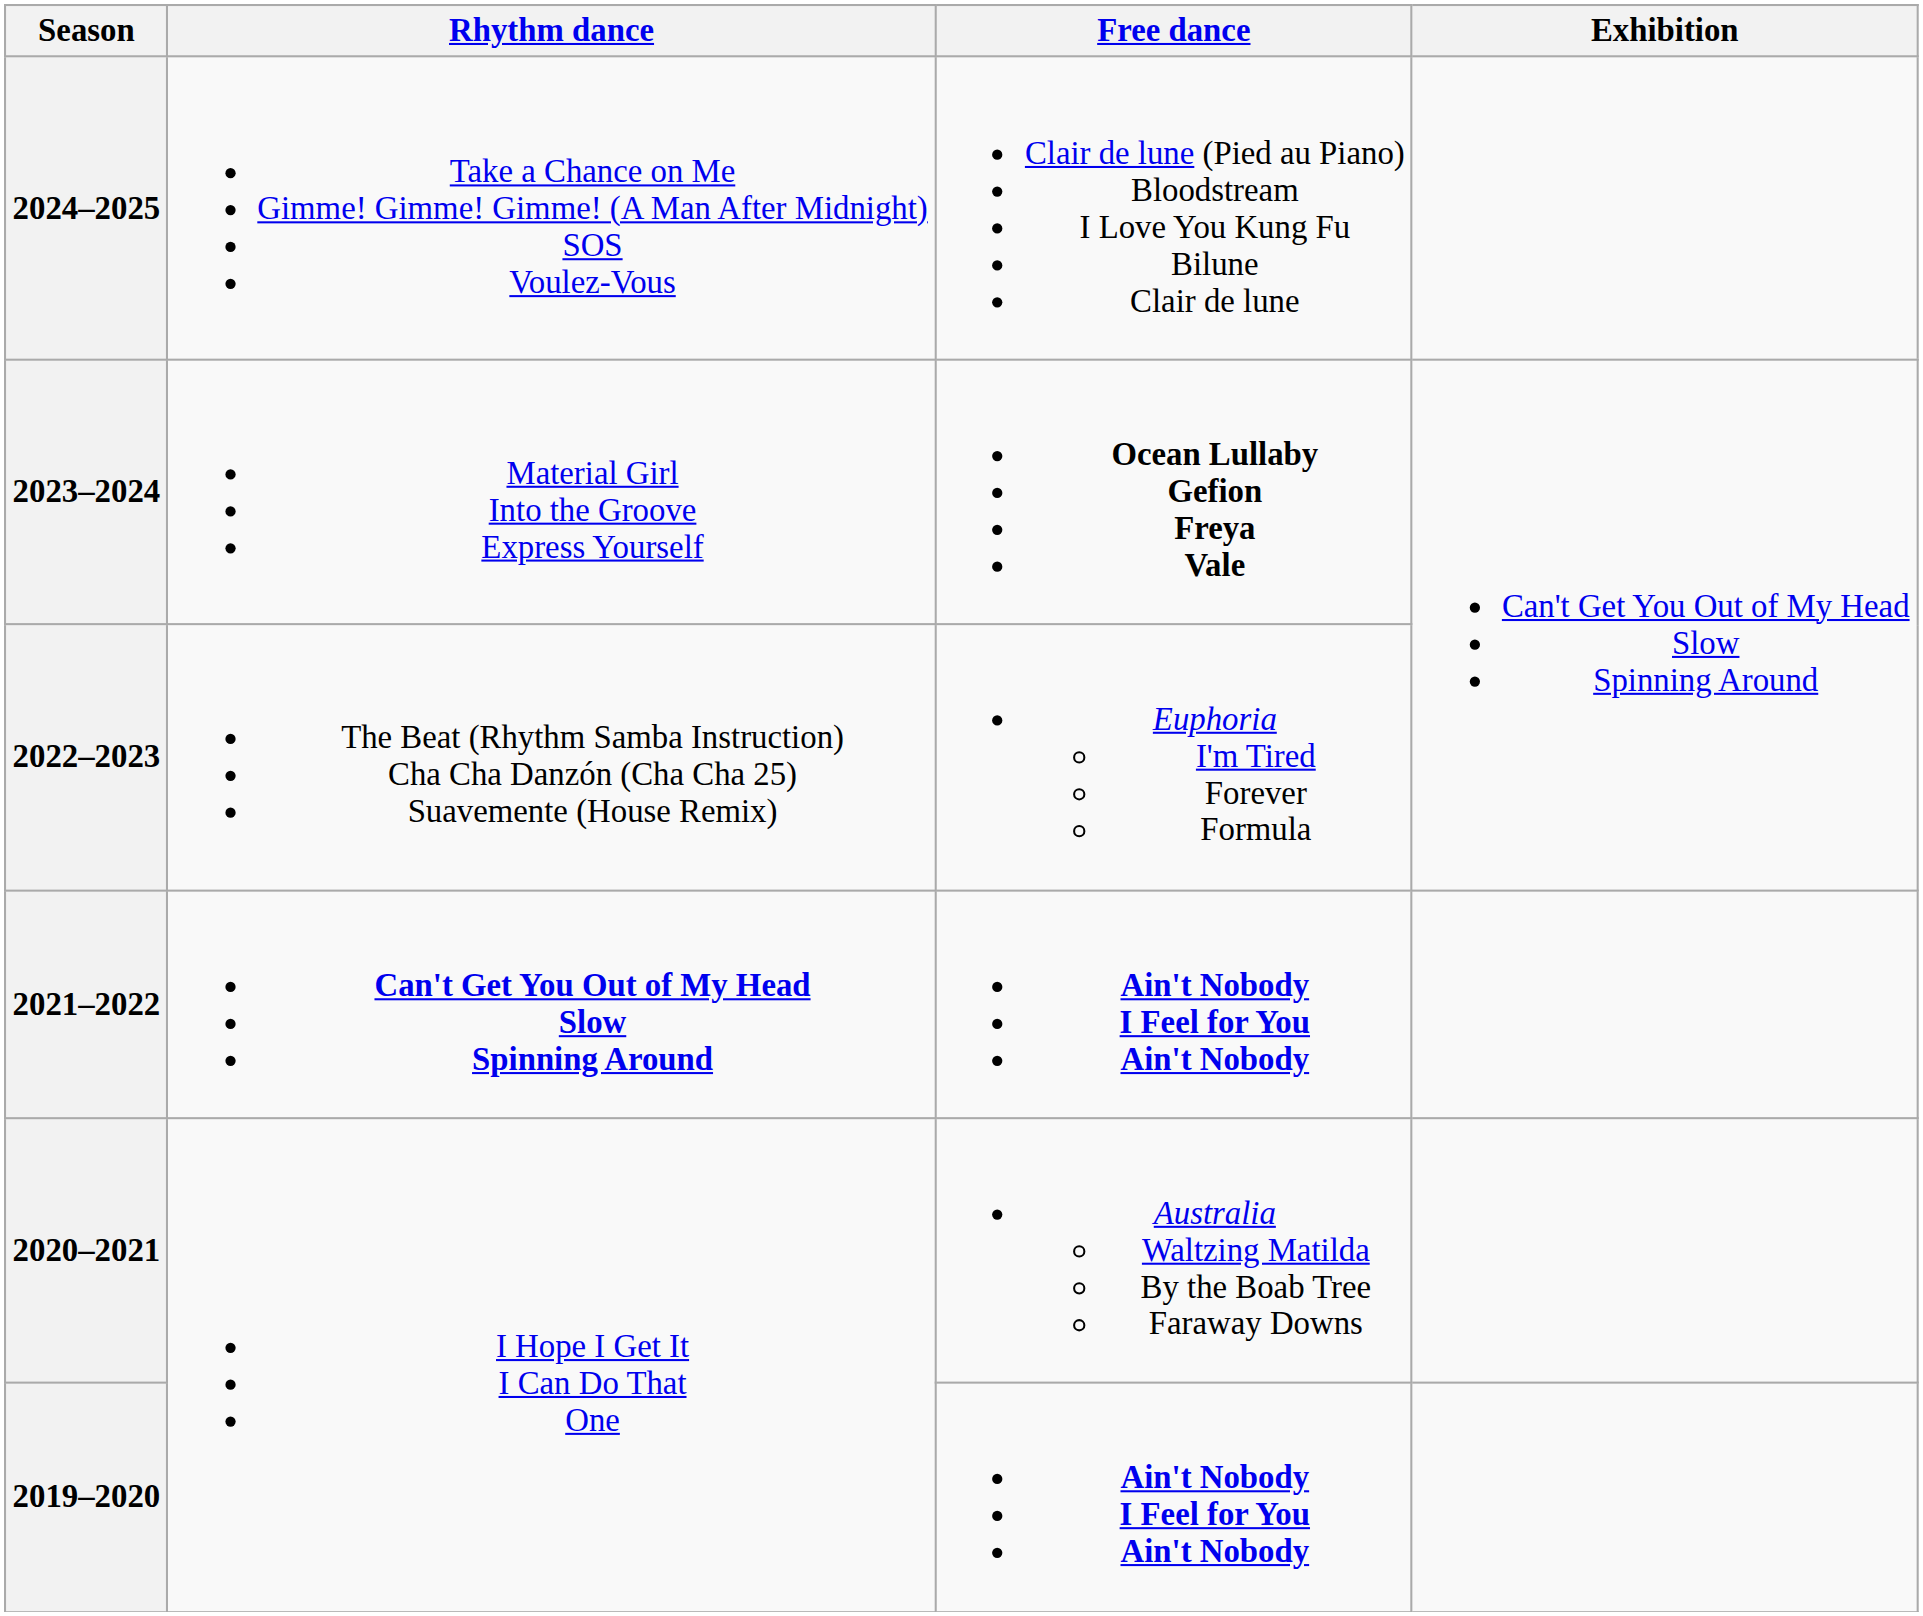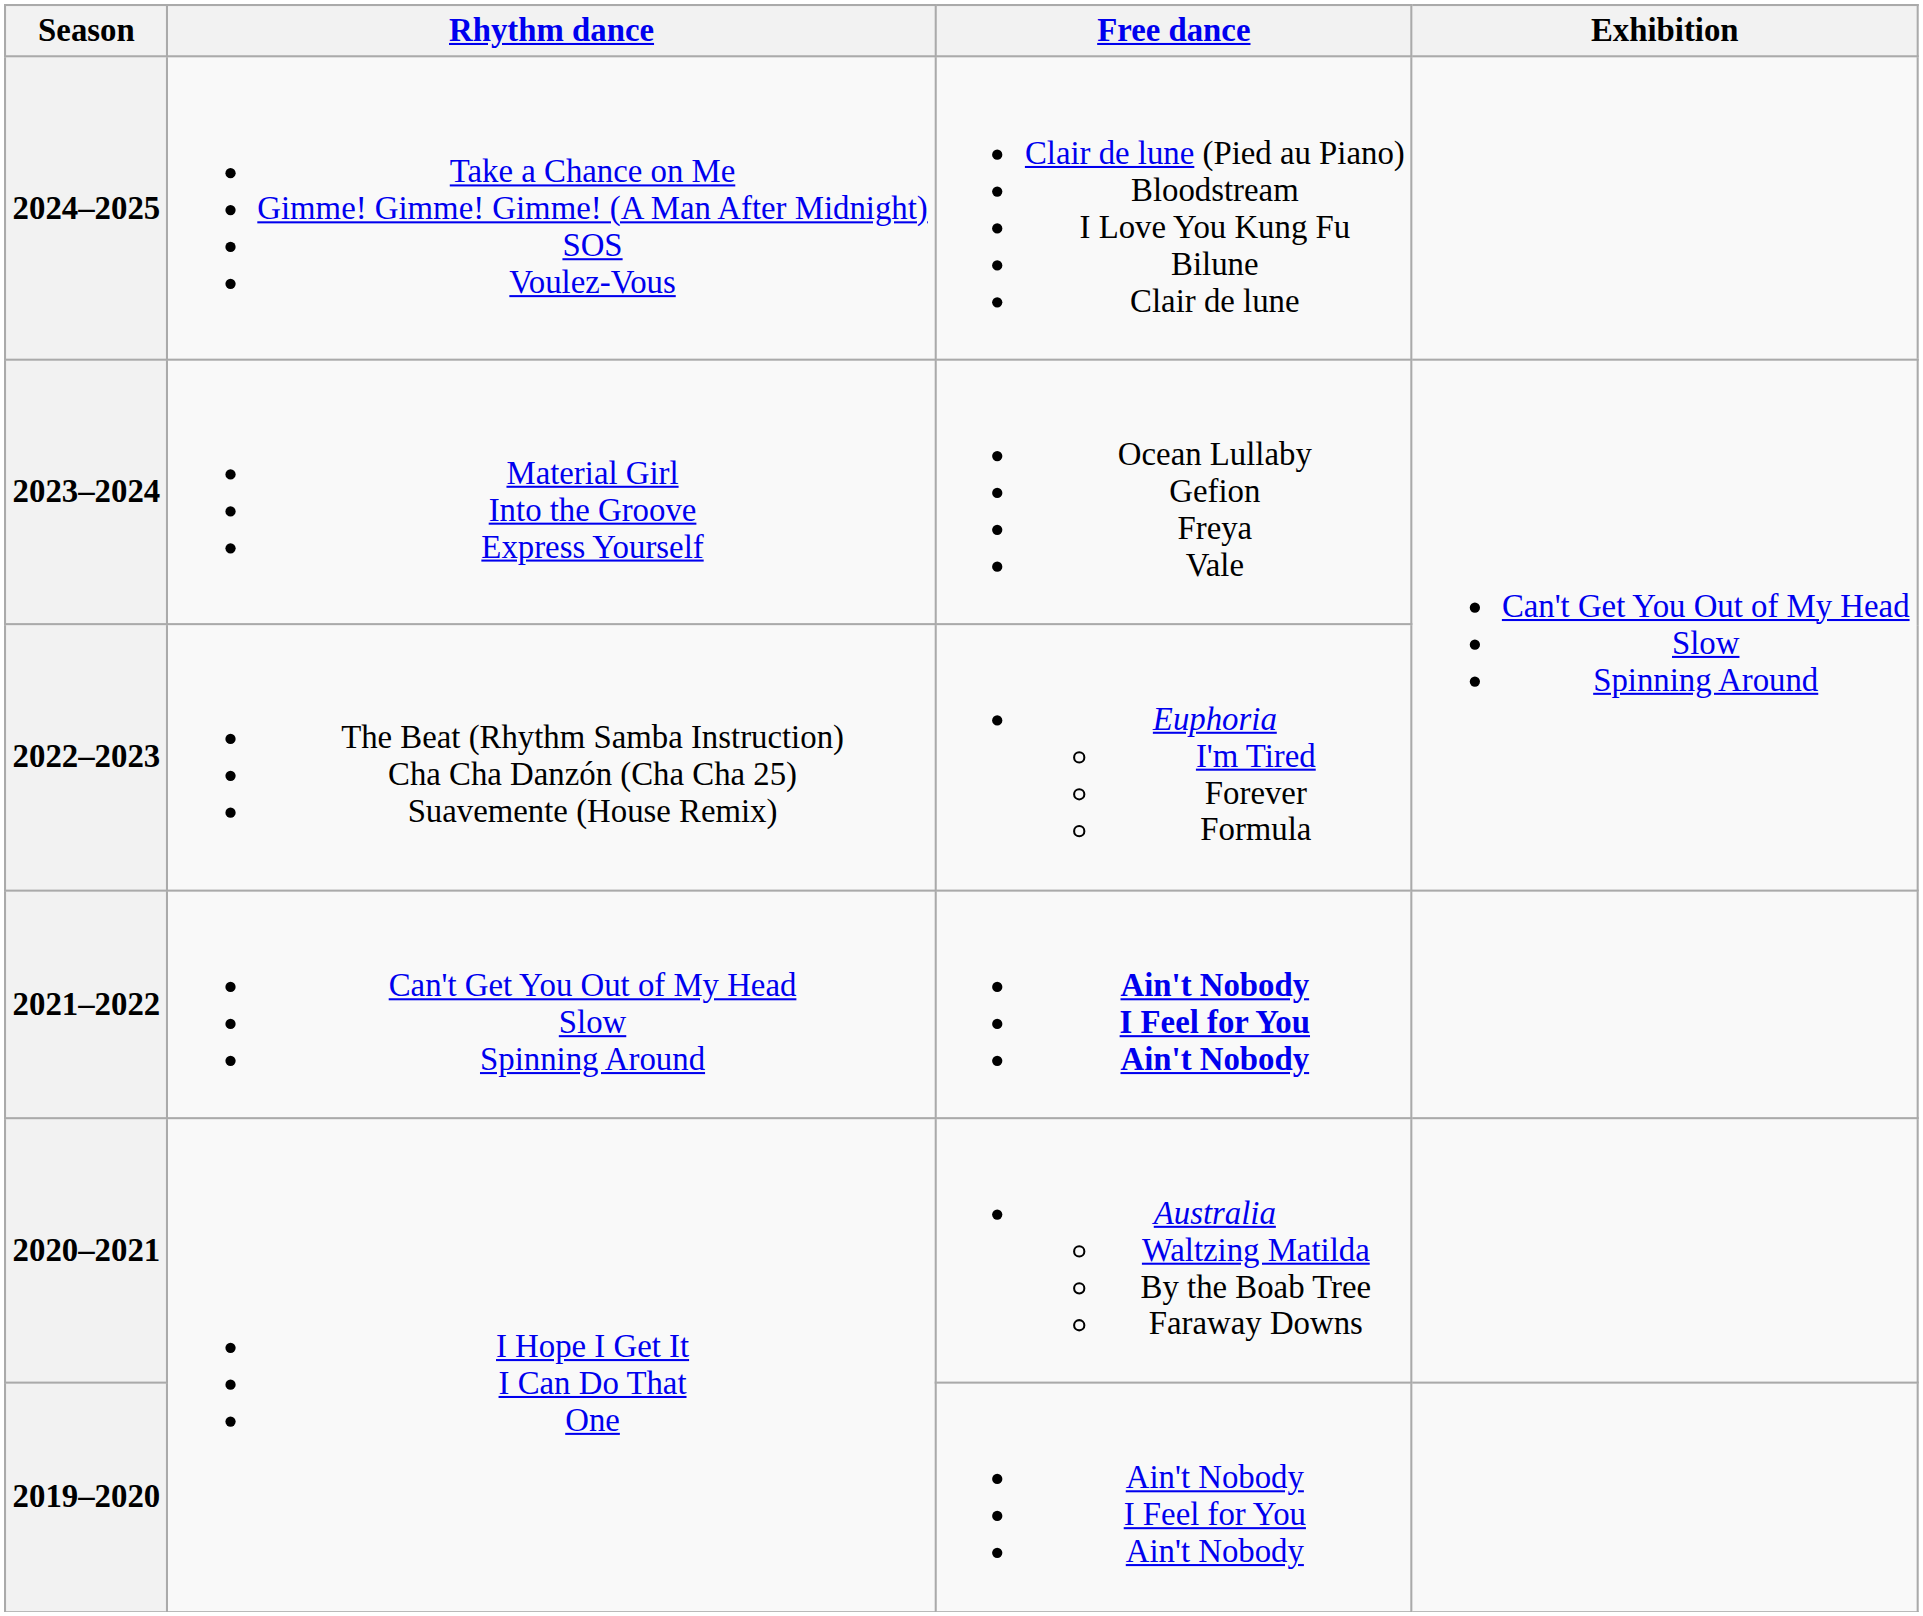2023–2024 | Free dance: bold -> normal
2021–2022 | Rhythm dance: bold -> normal
2019–2020 | Free dance: bold -> normal
